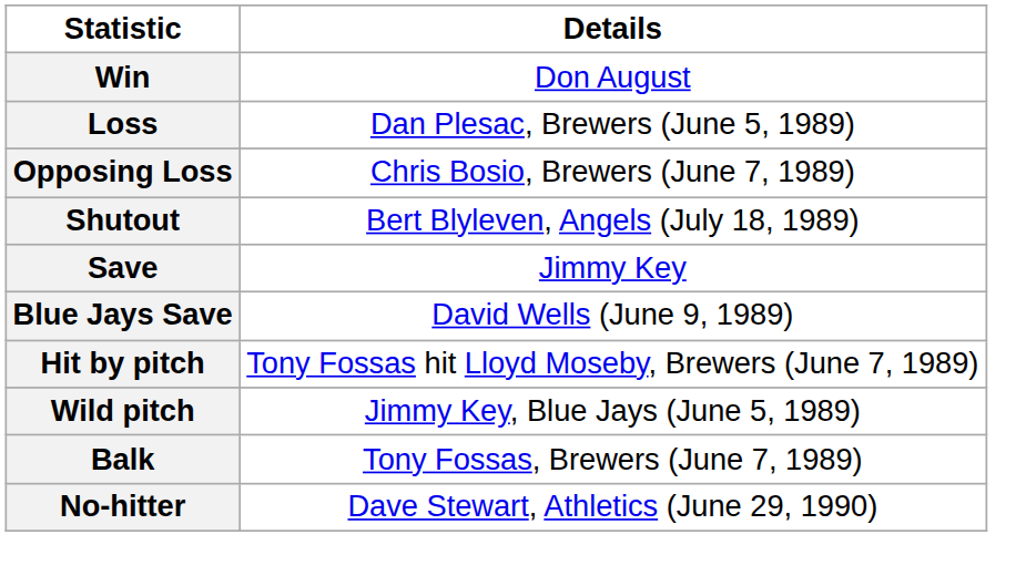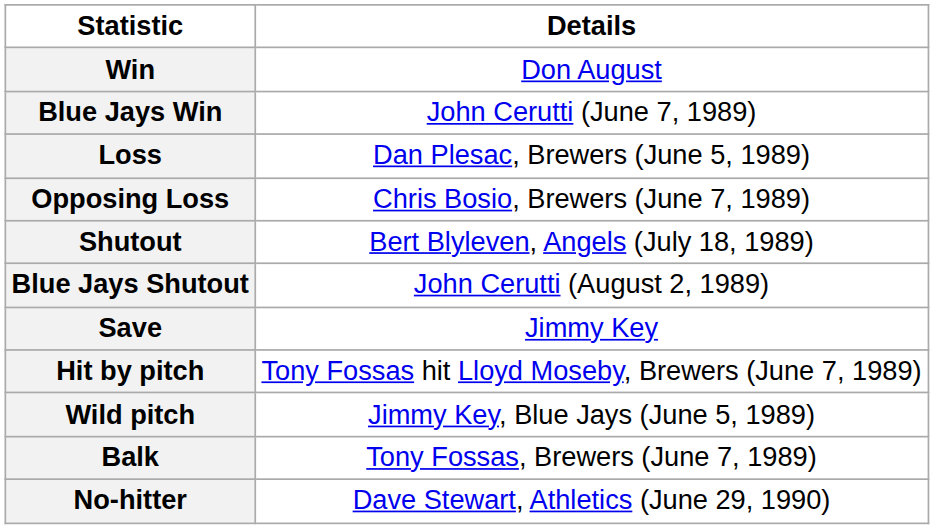+ row: Blue Jays Win | John Cerutti (June 7, 1989)
+ row: Blue Jays Shutout | John Cerutti (August 2, 1989)
- row: Blue Jays Save | David Wells (June 9, 1989)
